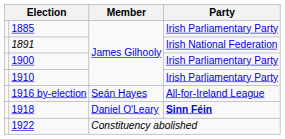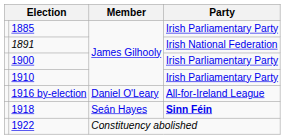1916 by-election | Member: Seán Hayes -> Daniel O'Leary
1918 | Member: Daniel O'Leary -> Seán Hayes
